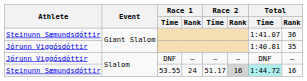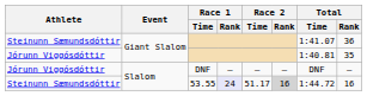53.55 | Race 1 / Rank: no background -> lavender background
53.55 | Total / Time: paleturquoise background -> no background
